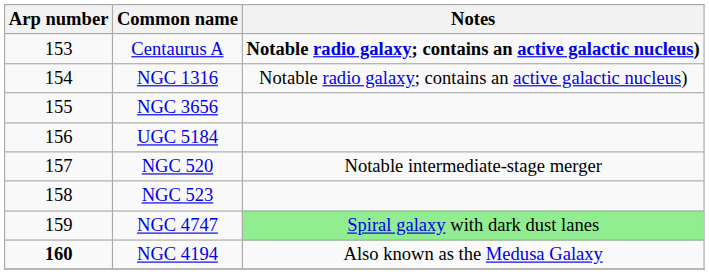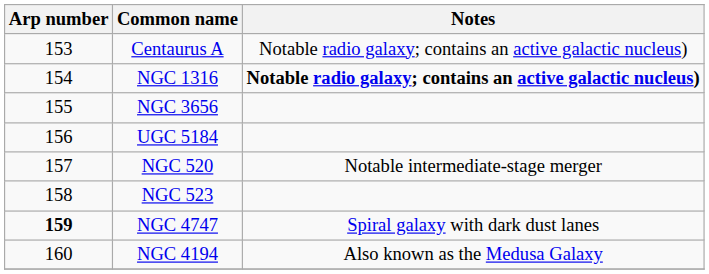Centaurus A | Notes: bold -> normal
NGC 1316 | Notes: normal -> bold
NGC 4747 | Arp number: normal -> bold
NGC 4747 | Notes: lightgreen background -> no background
NGC 4194 | Arp number: bold -> normal
